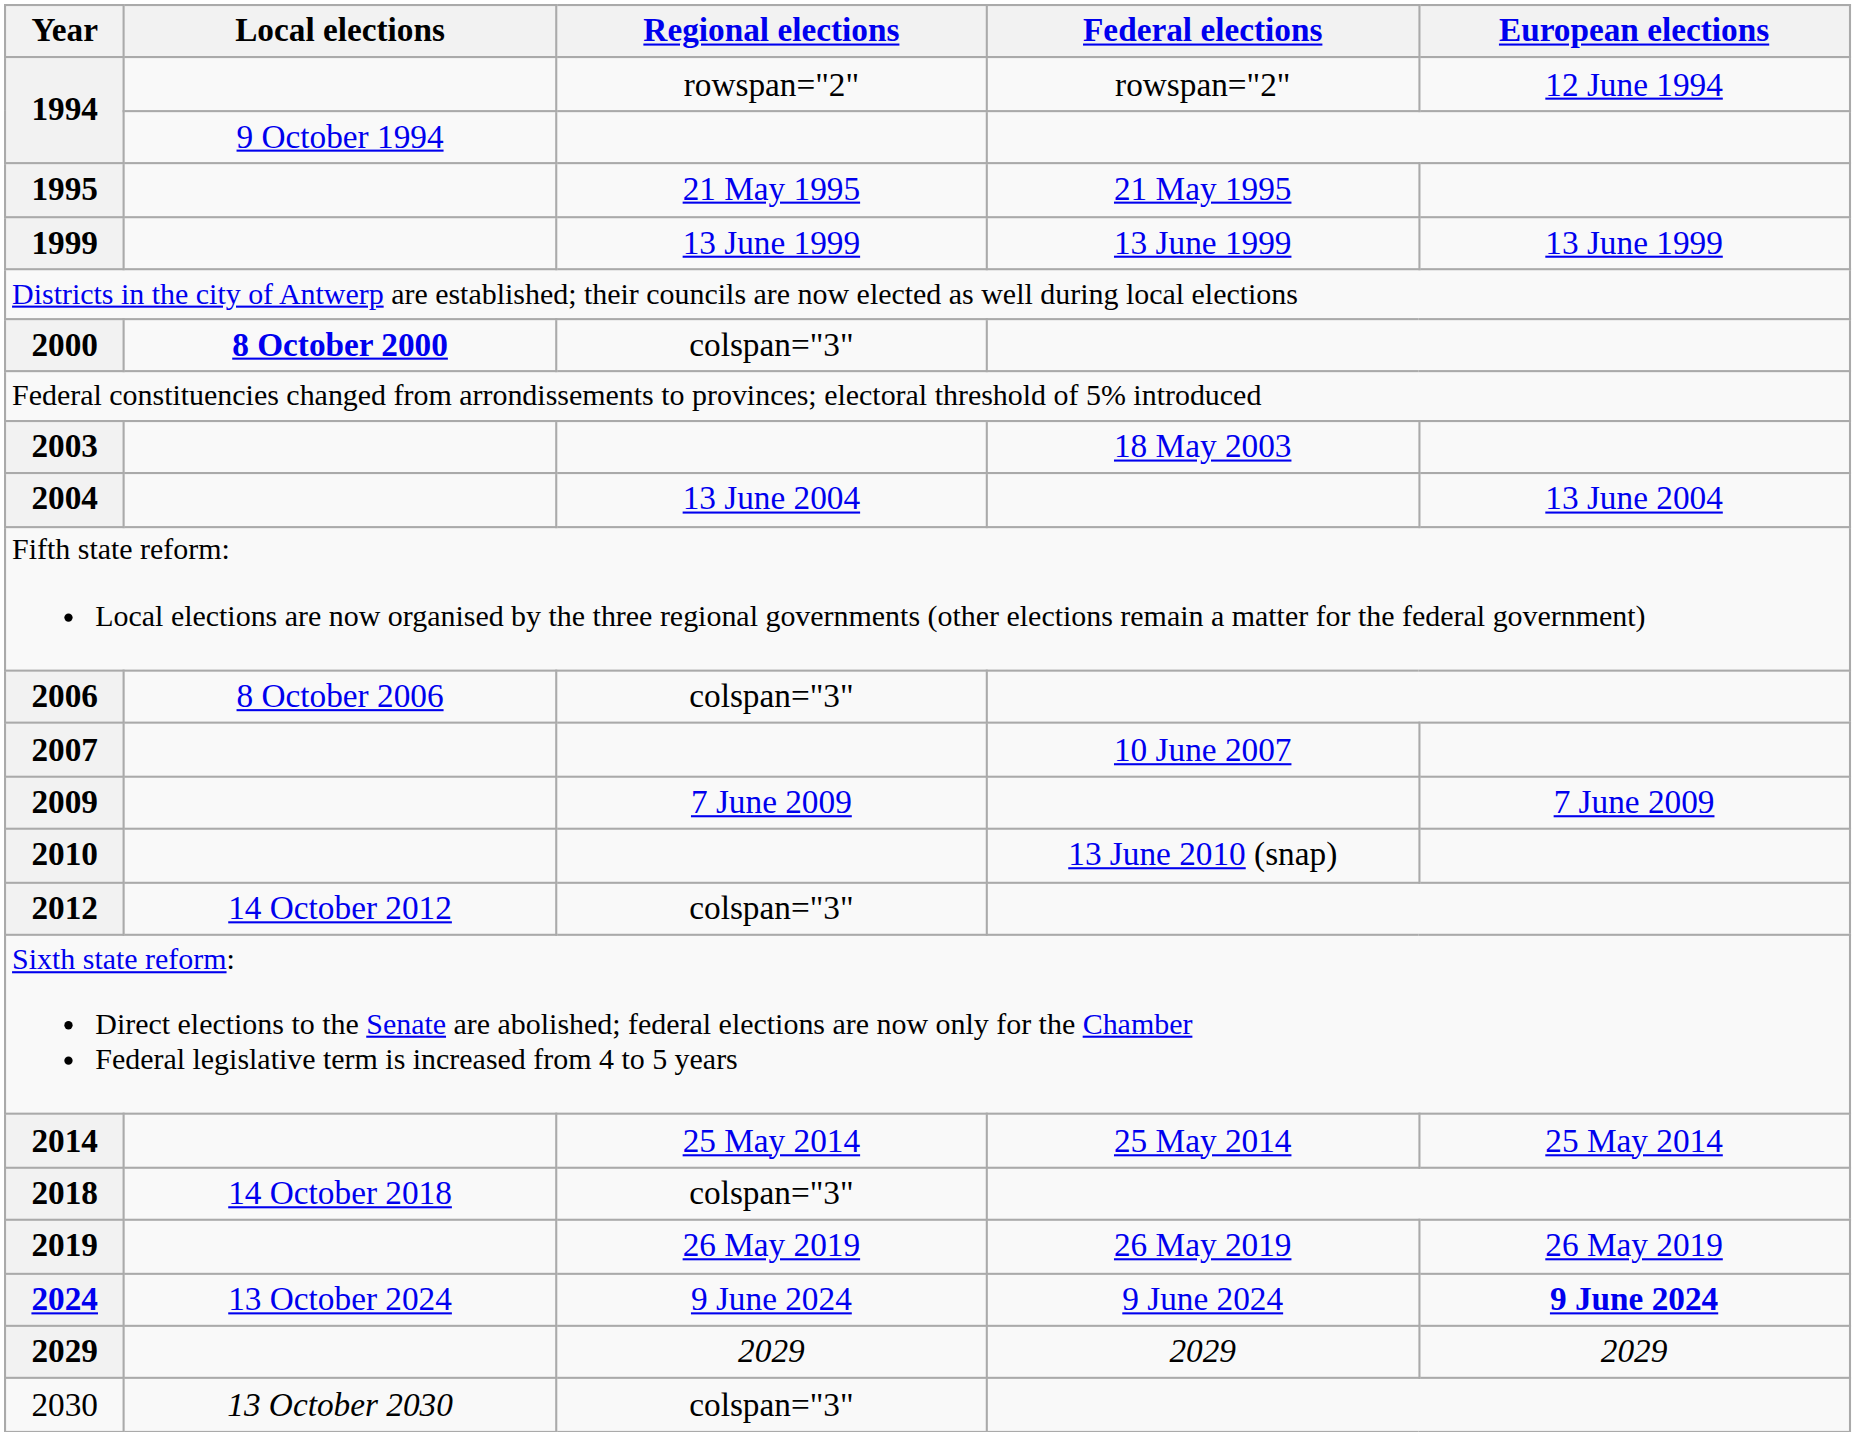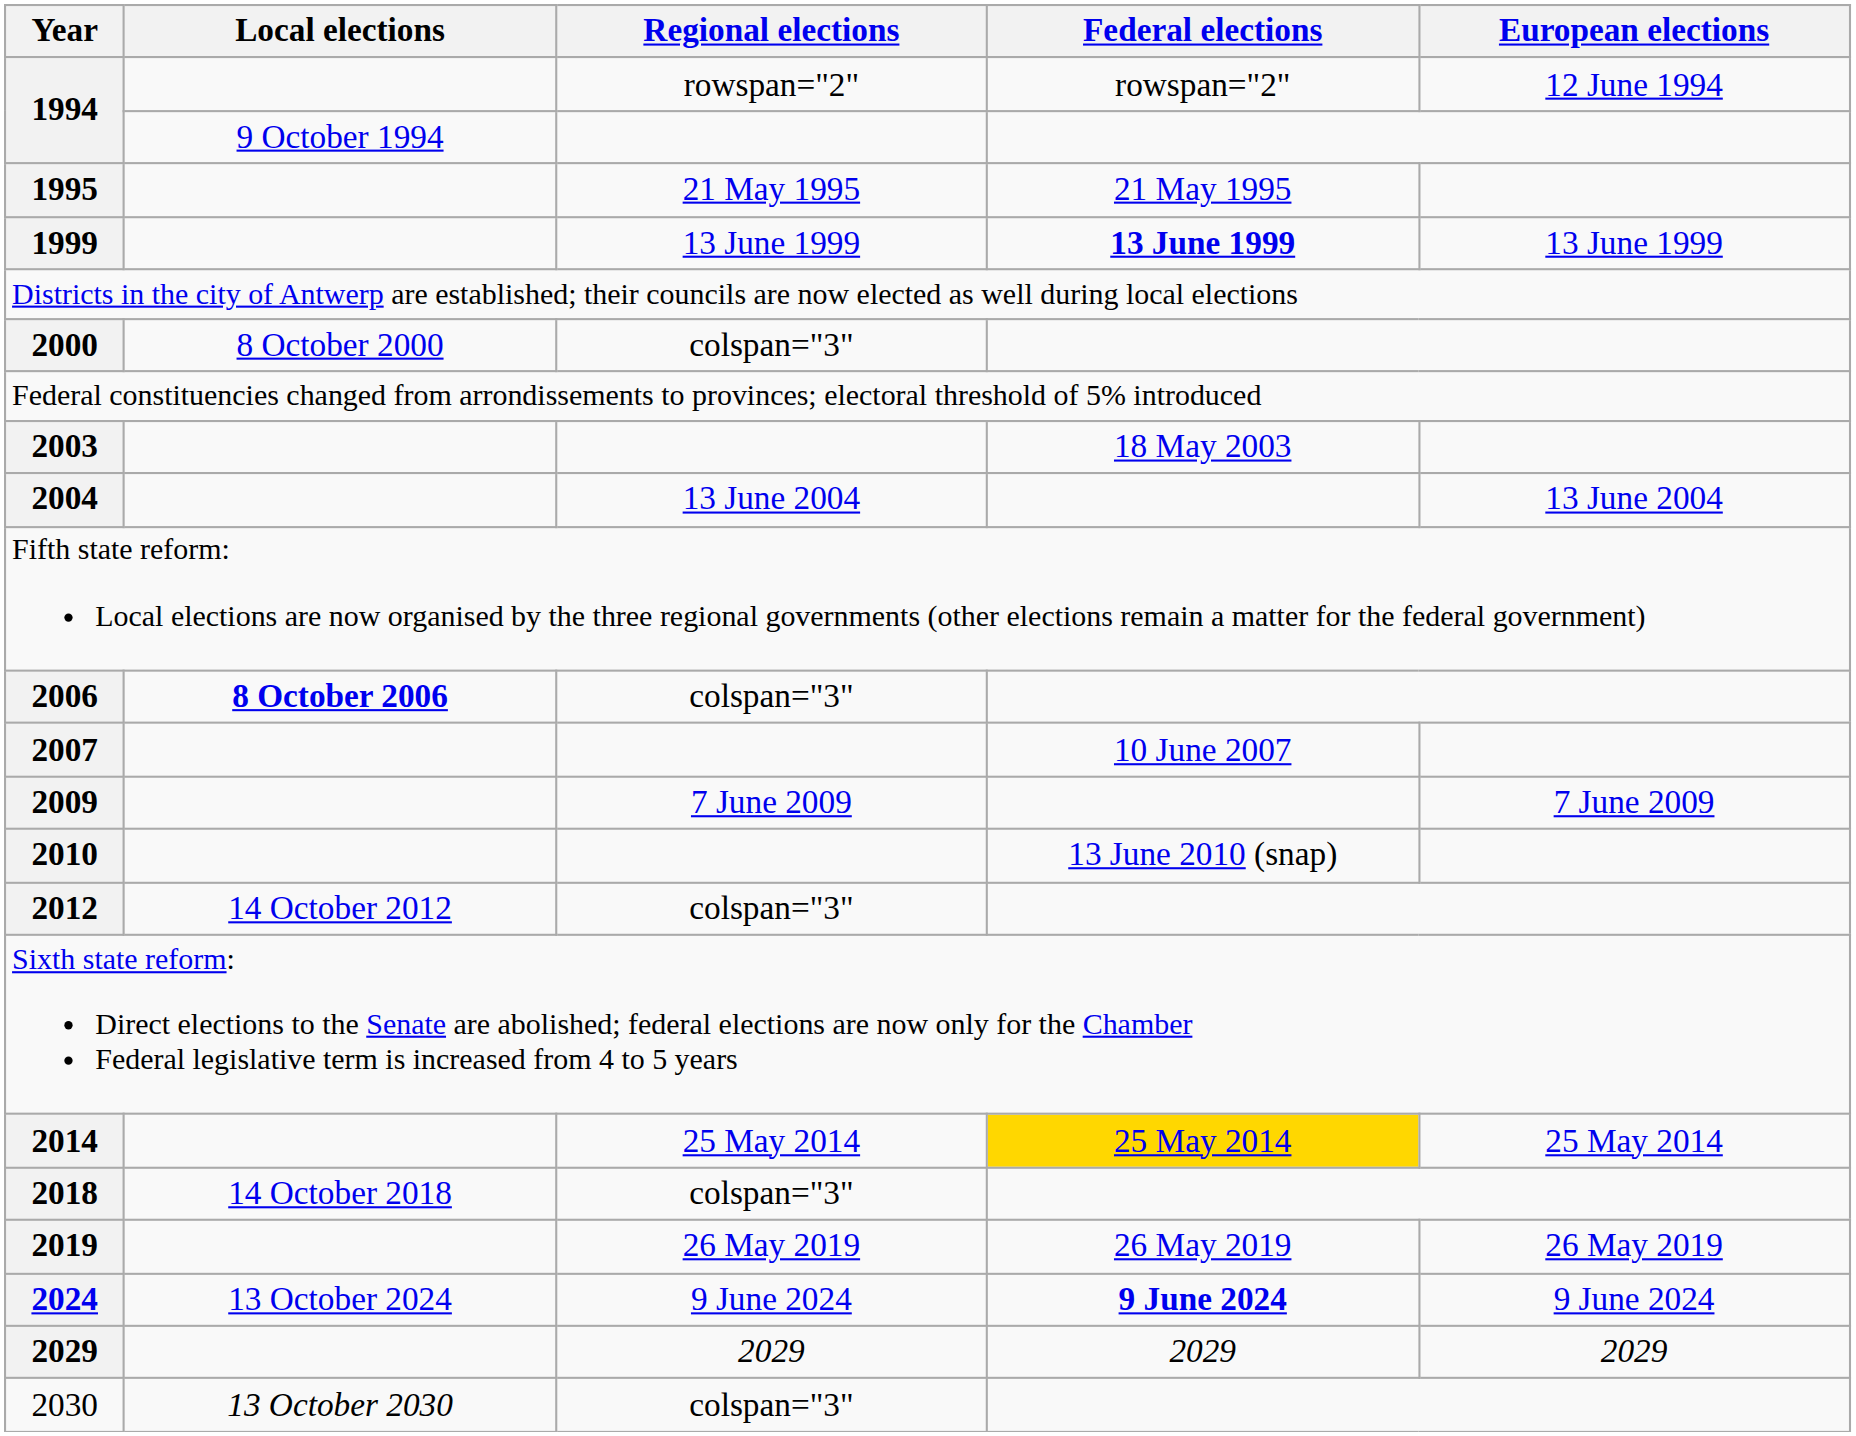1999 | Federal elections: normal -> bold
2000 | Local elections: bold -> normal
2006 | Local elections: normal -> bold
2014 | Federal elections: no background -> gold background
2024 | Federal elections: normal -> bold
2024 | European elections: bold -> normal
